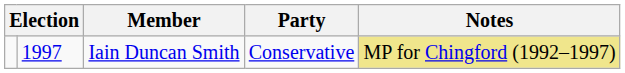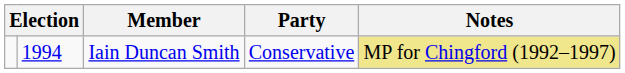Iain Duncan Smith | column 2: 1997 -> 1994
